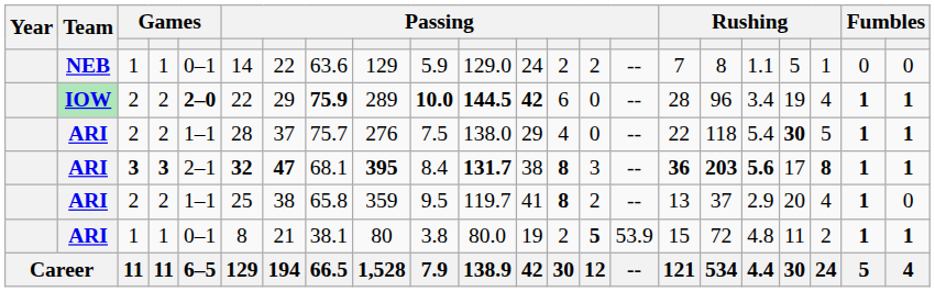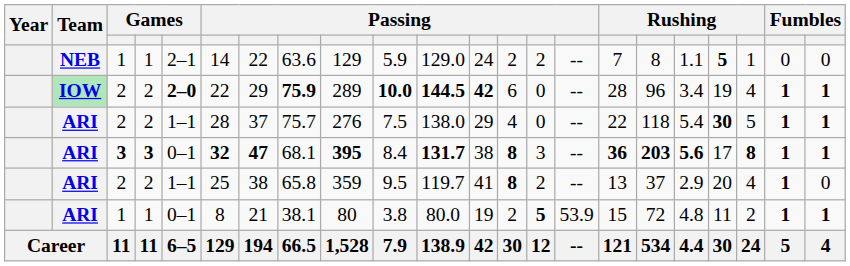NEB | column 5: 0–1 -> 2–1
NEB | column 19: normal -> bold
ARI / 3 | column 5: 2–1 -> 0–1
